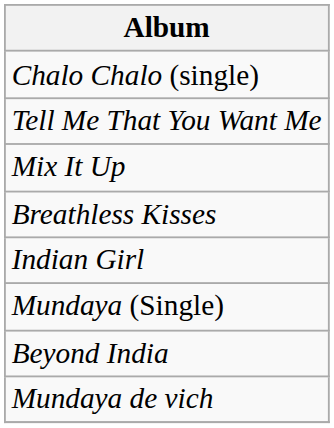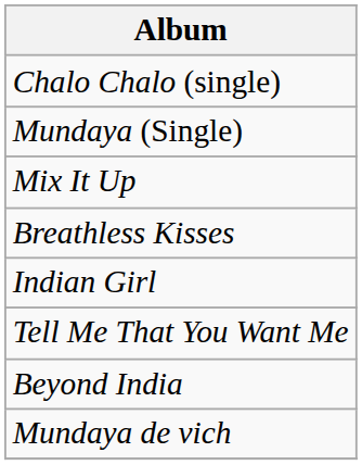row 3 | column 1: Tell Me That You Want Me -> Mundaya (Single)
row 7 | column 1: Mundaya (Single) -> Tell Me That You Want Me
